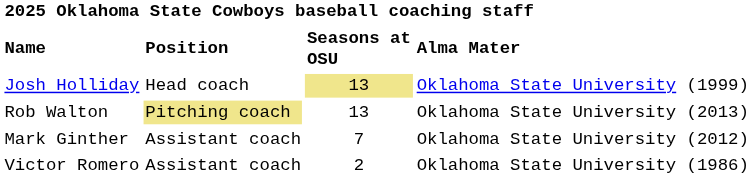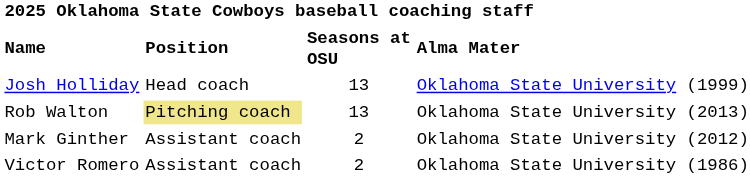Josh Holliday | Seasons at OSU: khaki background -> no background
Mark Ginther | Seasons at OSU: 7 -> 2
